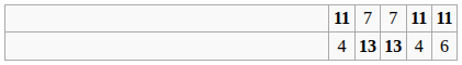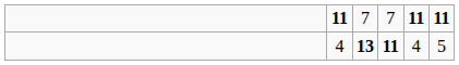row 2 | column 4: 13 -> 11
row 2 | column 6: 6 -> 5
